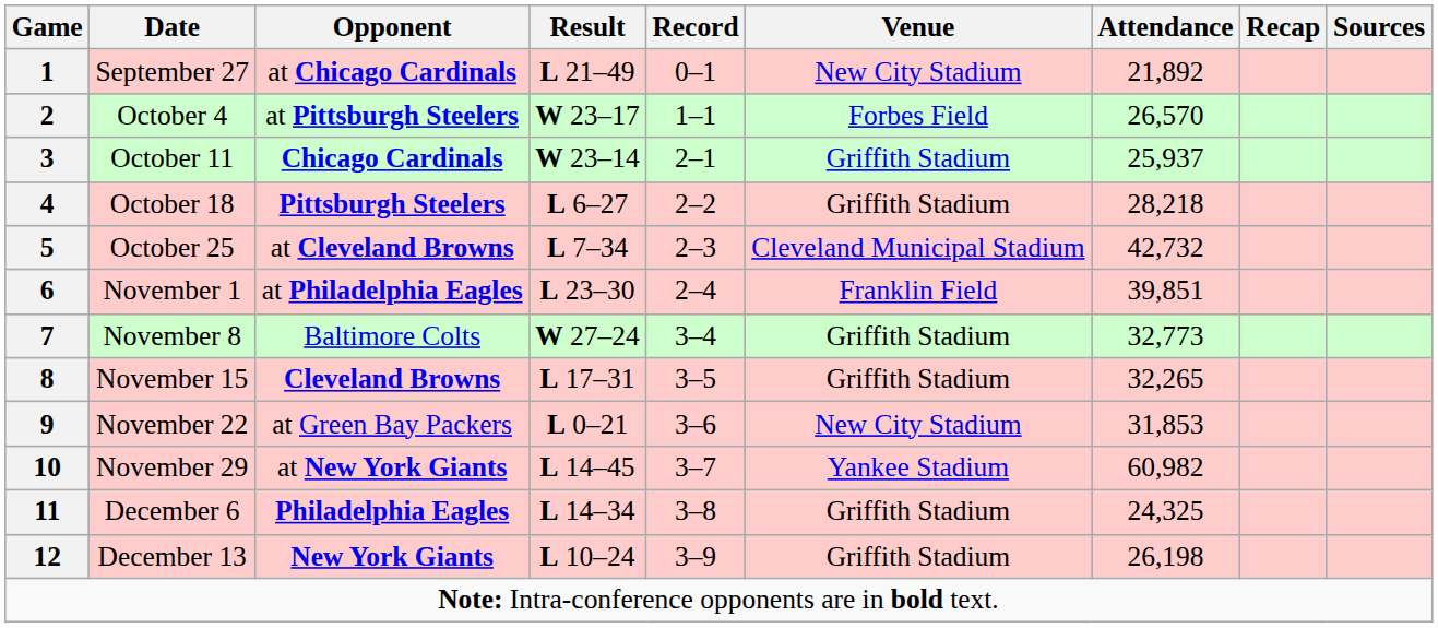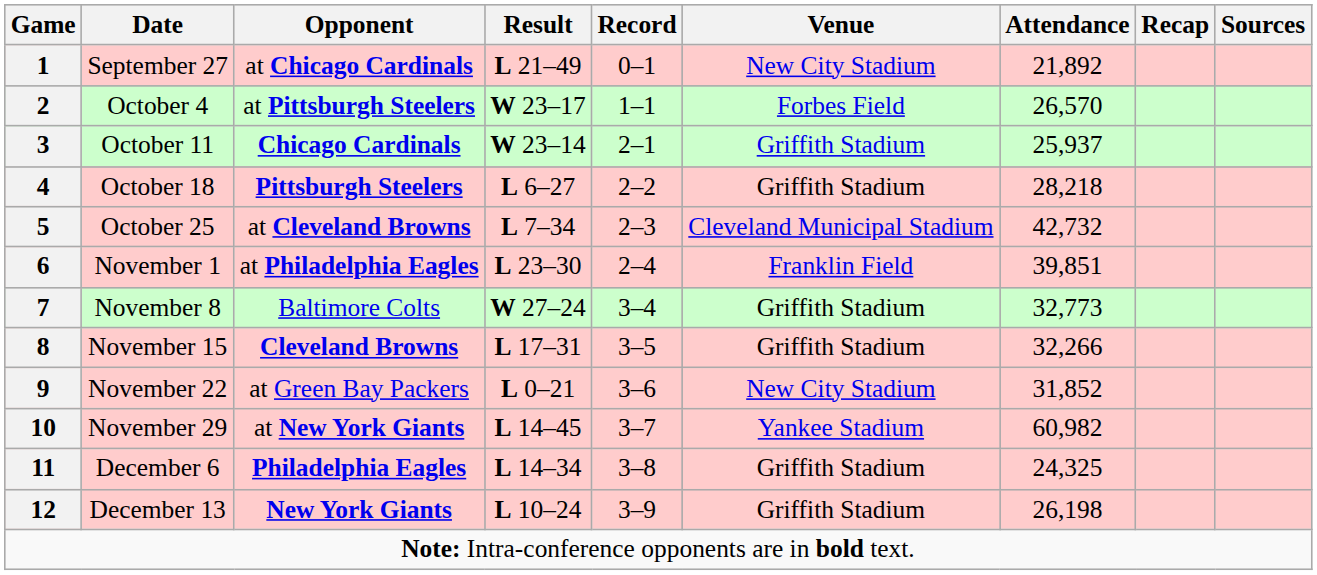8 | Attendance: 32,265 -> 32,266
9 | Attendance: 31,853 -> 31,852
